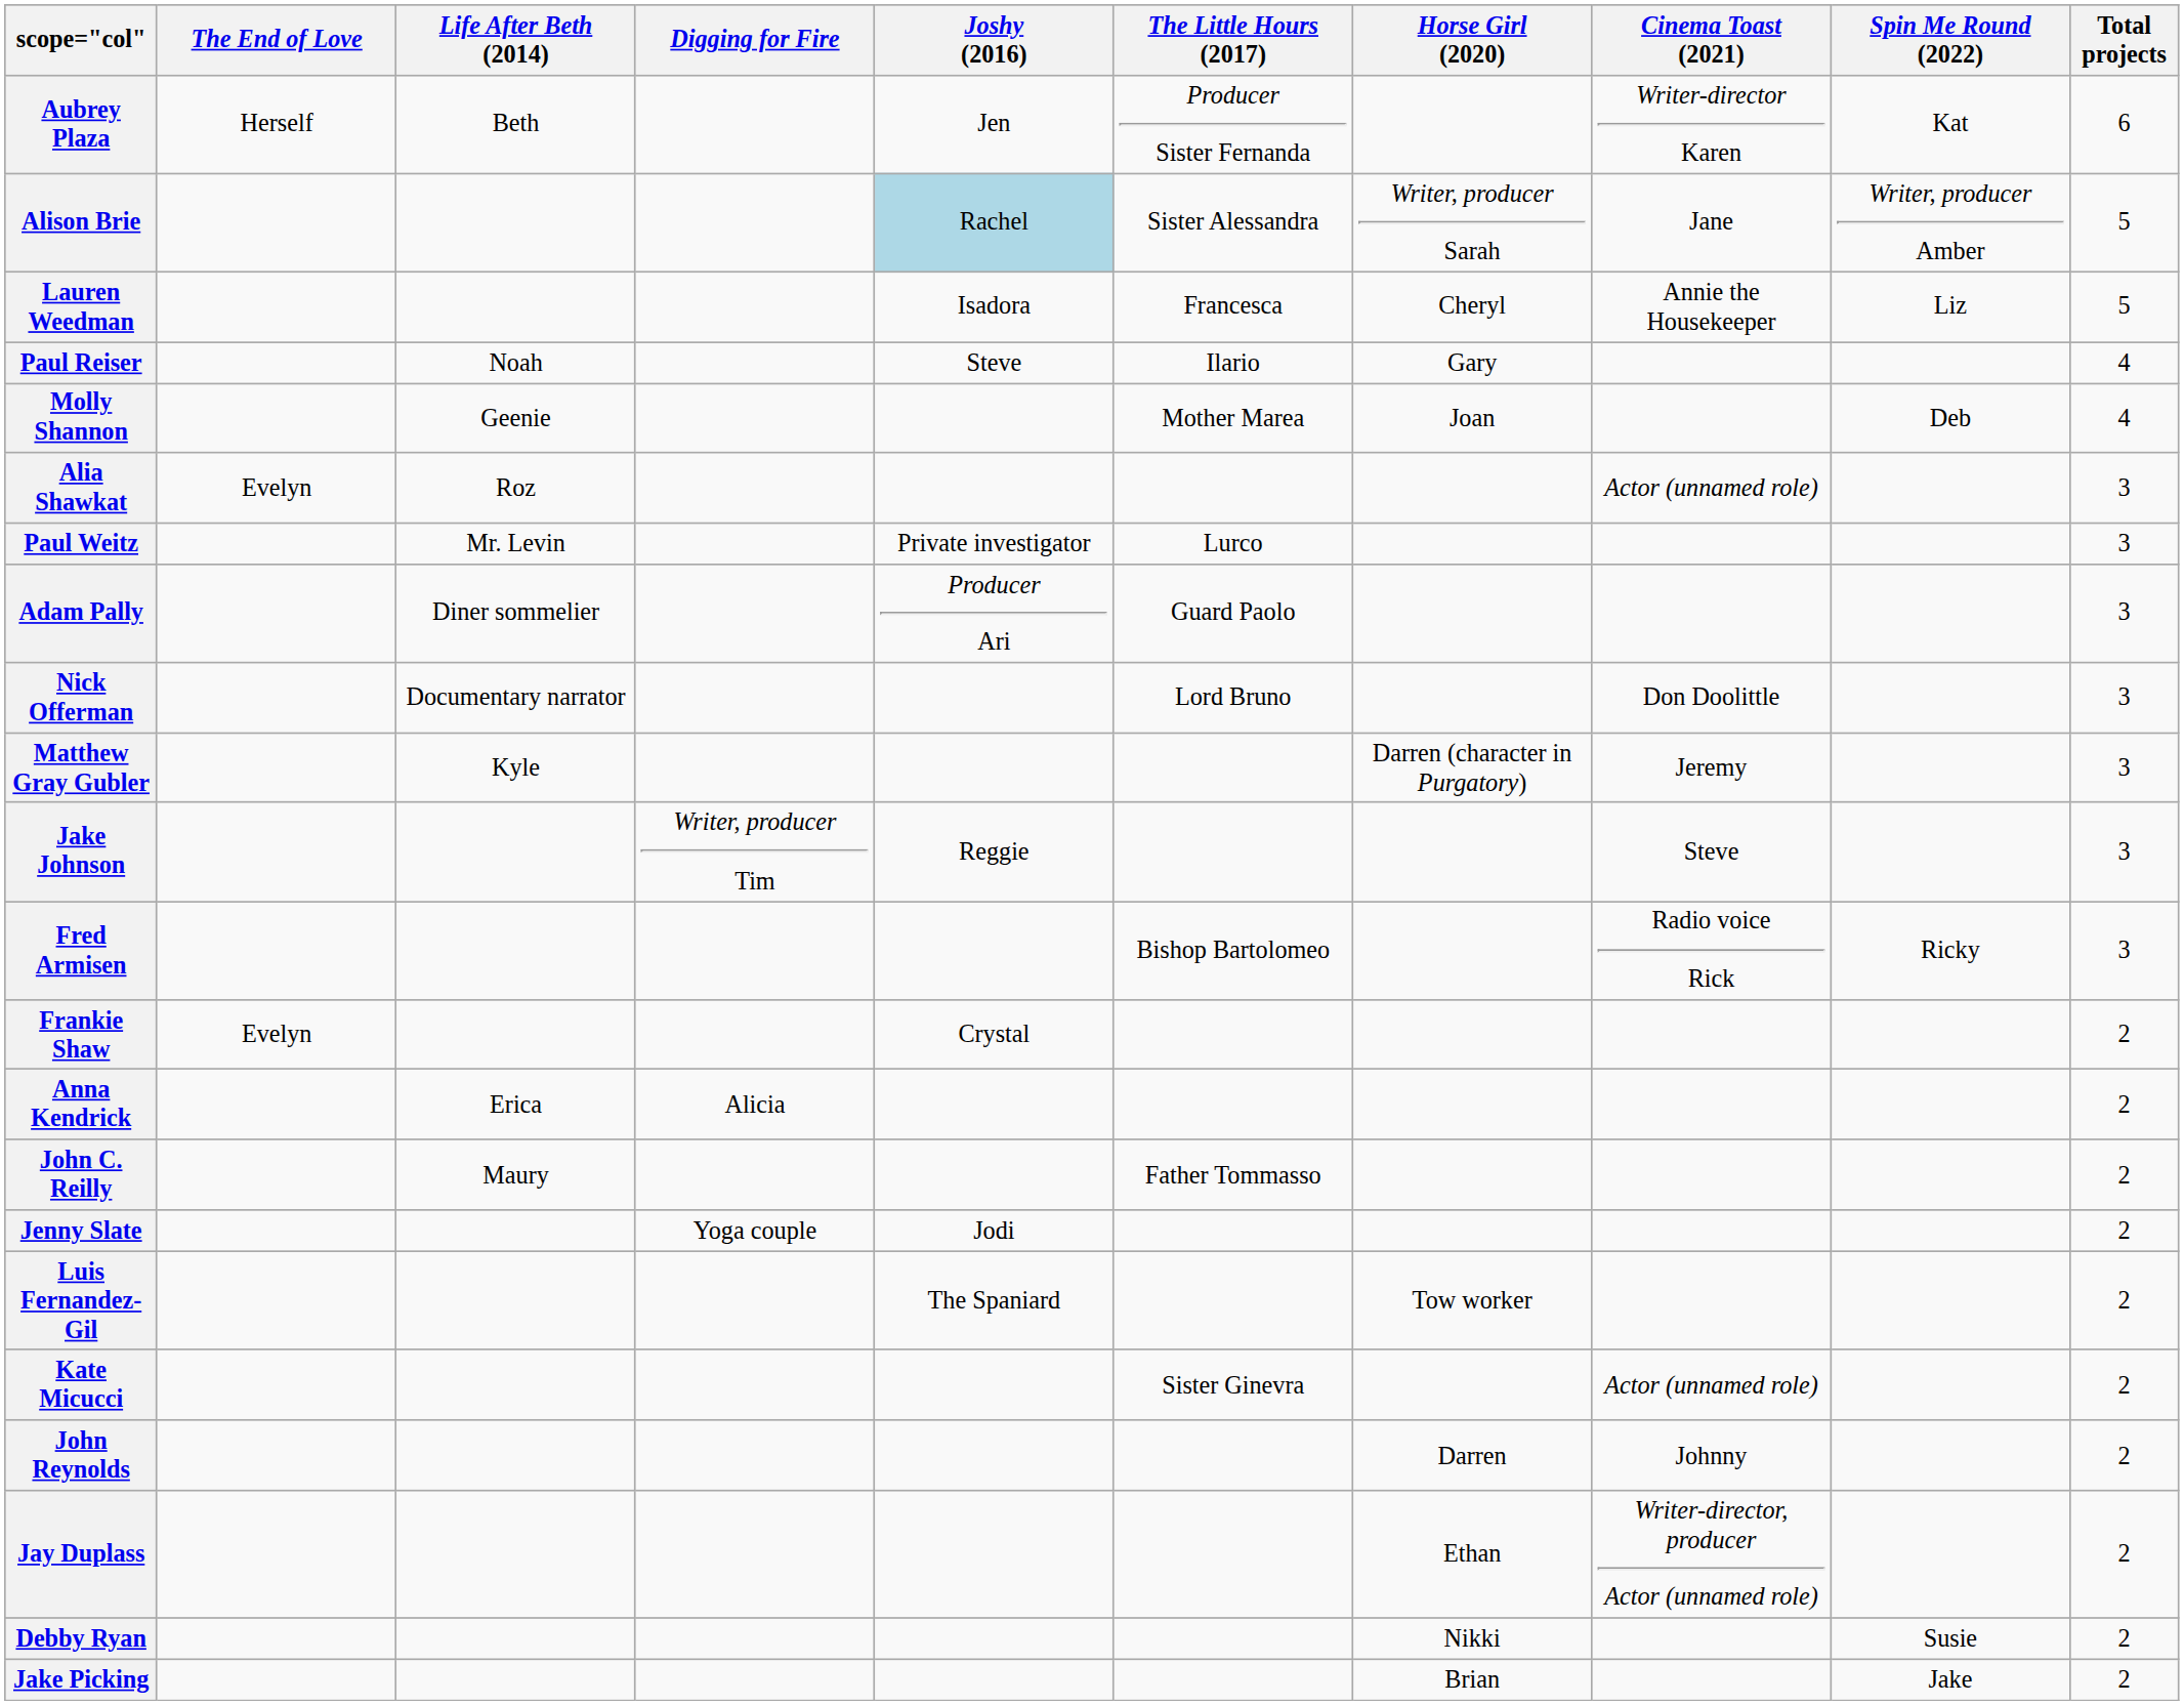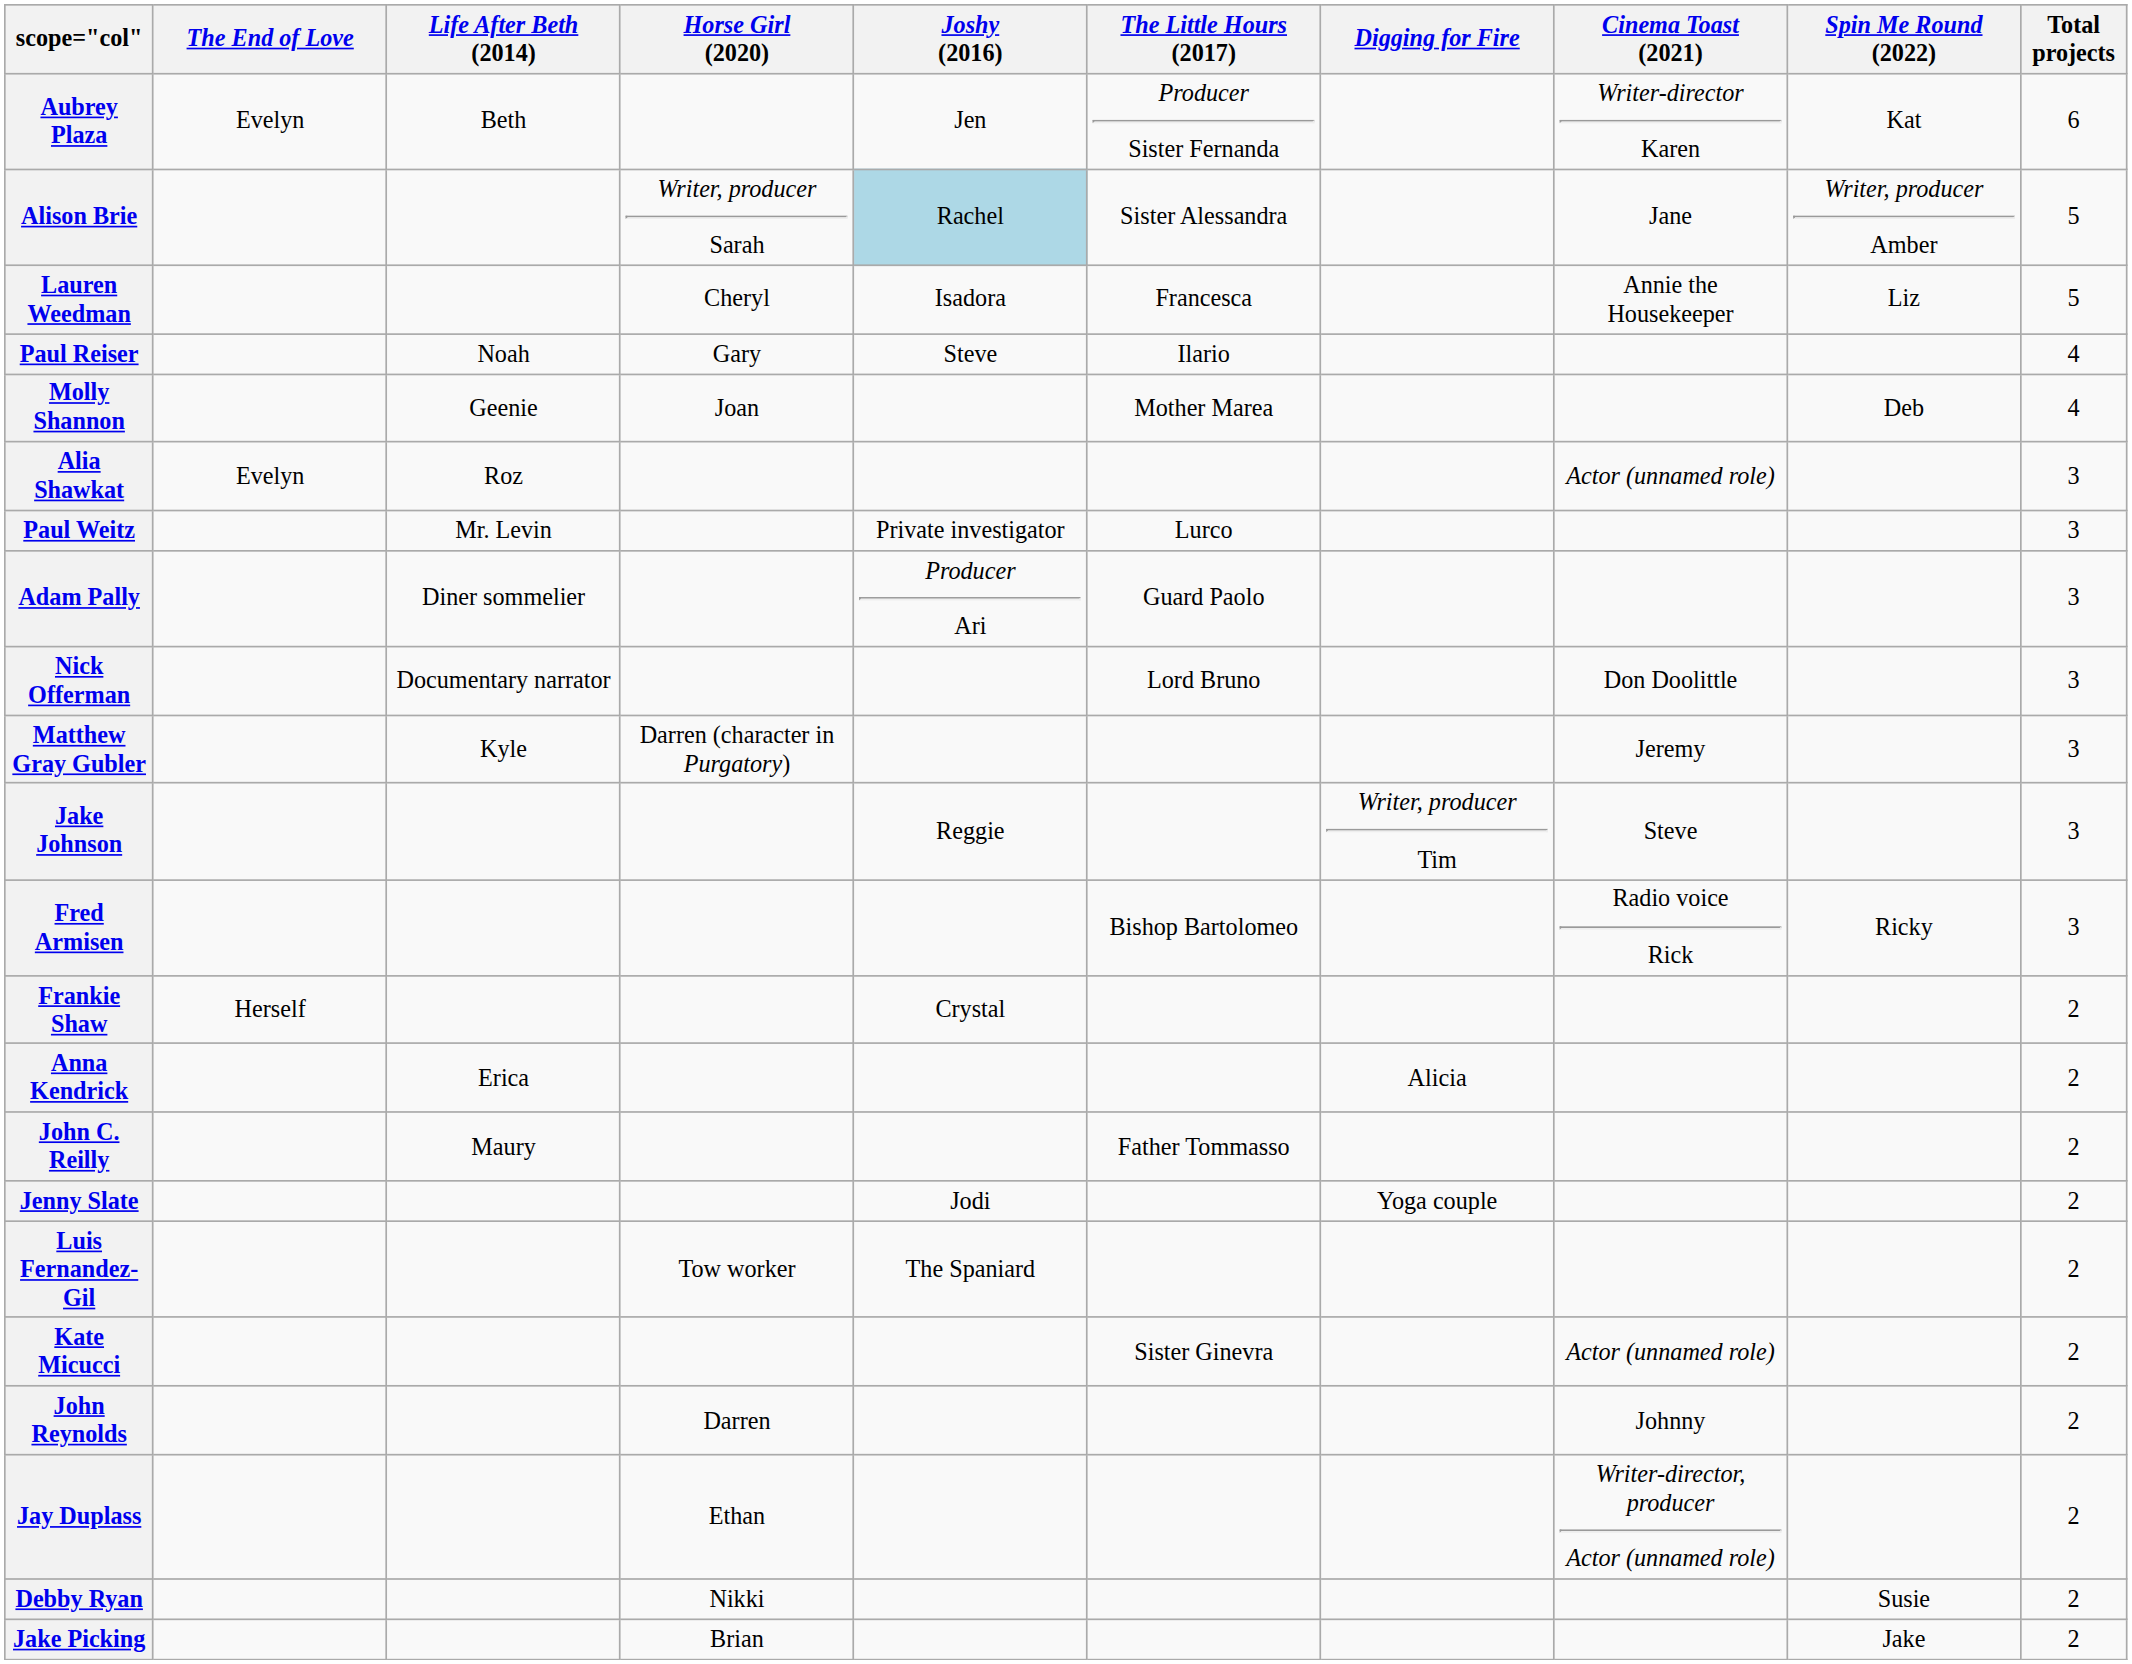columns swapped: Digging for Fire <-> Horse Girl (2020)
Aubrey Plaza | The End of Love: Herself -> Evelyn
Frankie Shaw | The End of Love: Evelyn -> Herself
